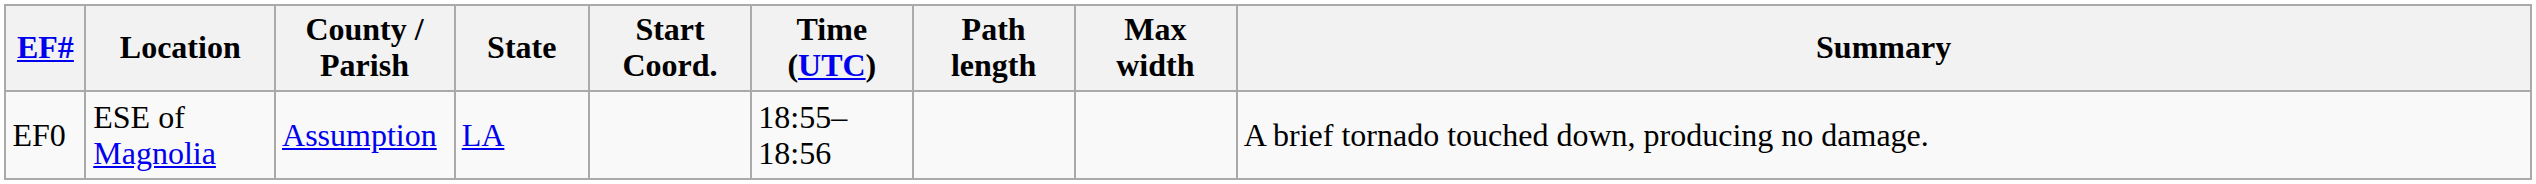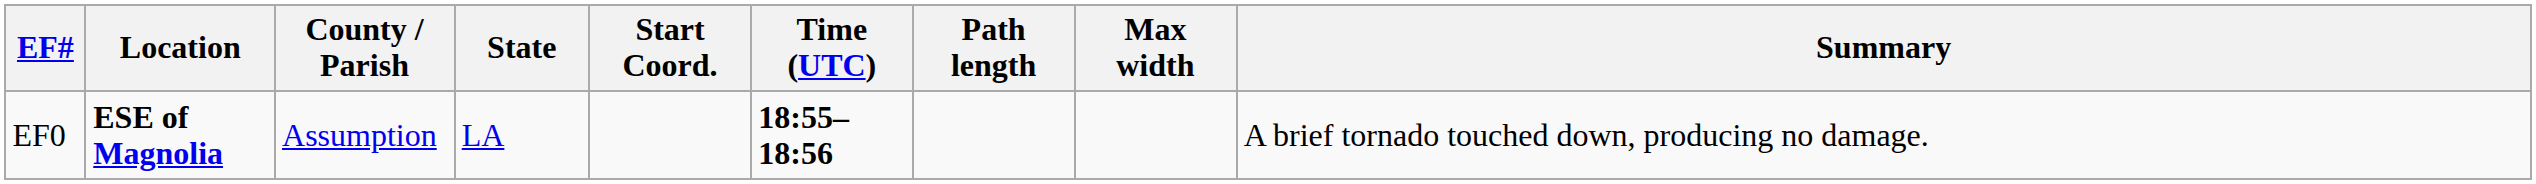EF0 | Location: normal -> bold
EF0 | Time (UTC): normal -> bold
